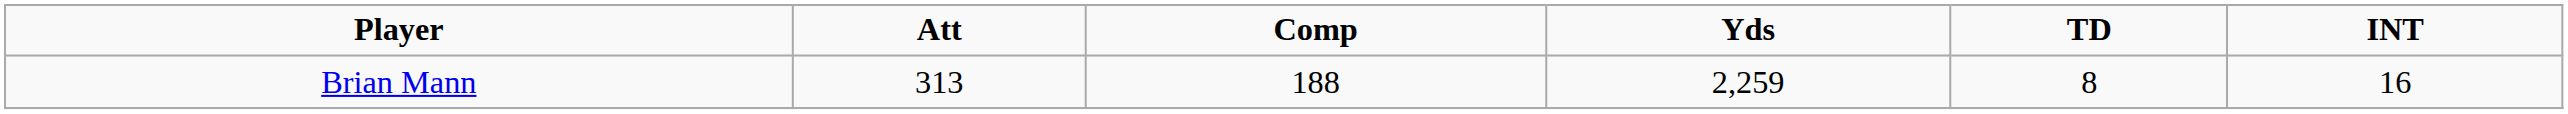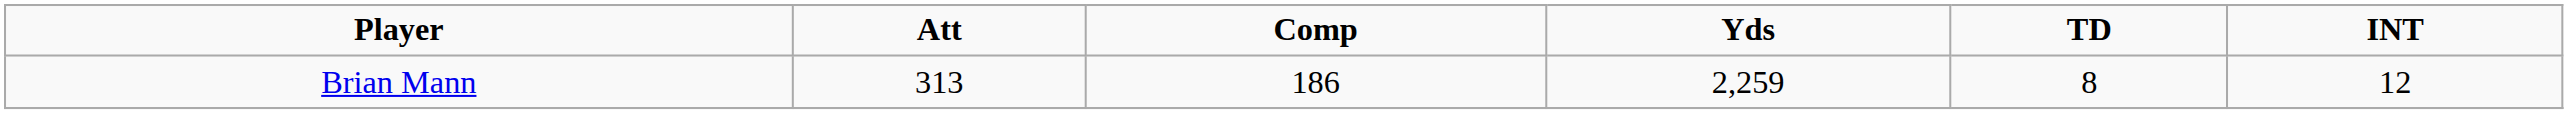Brian Mann | Comp: 188 -> 186
Brian Mann | INT: 16 -> 12
